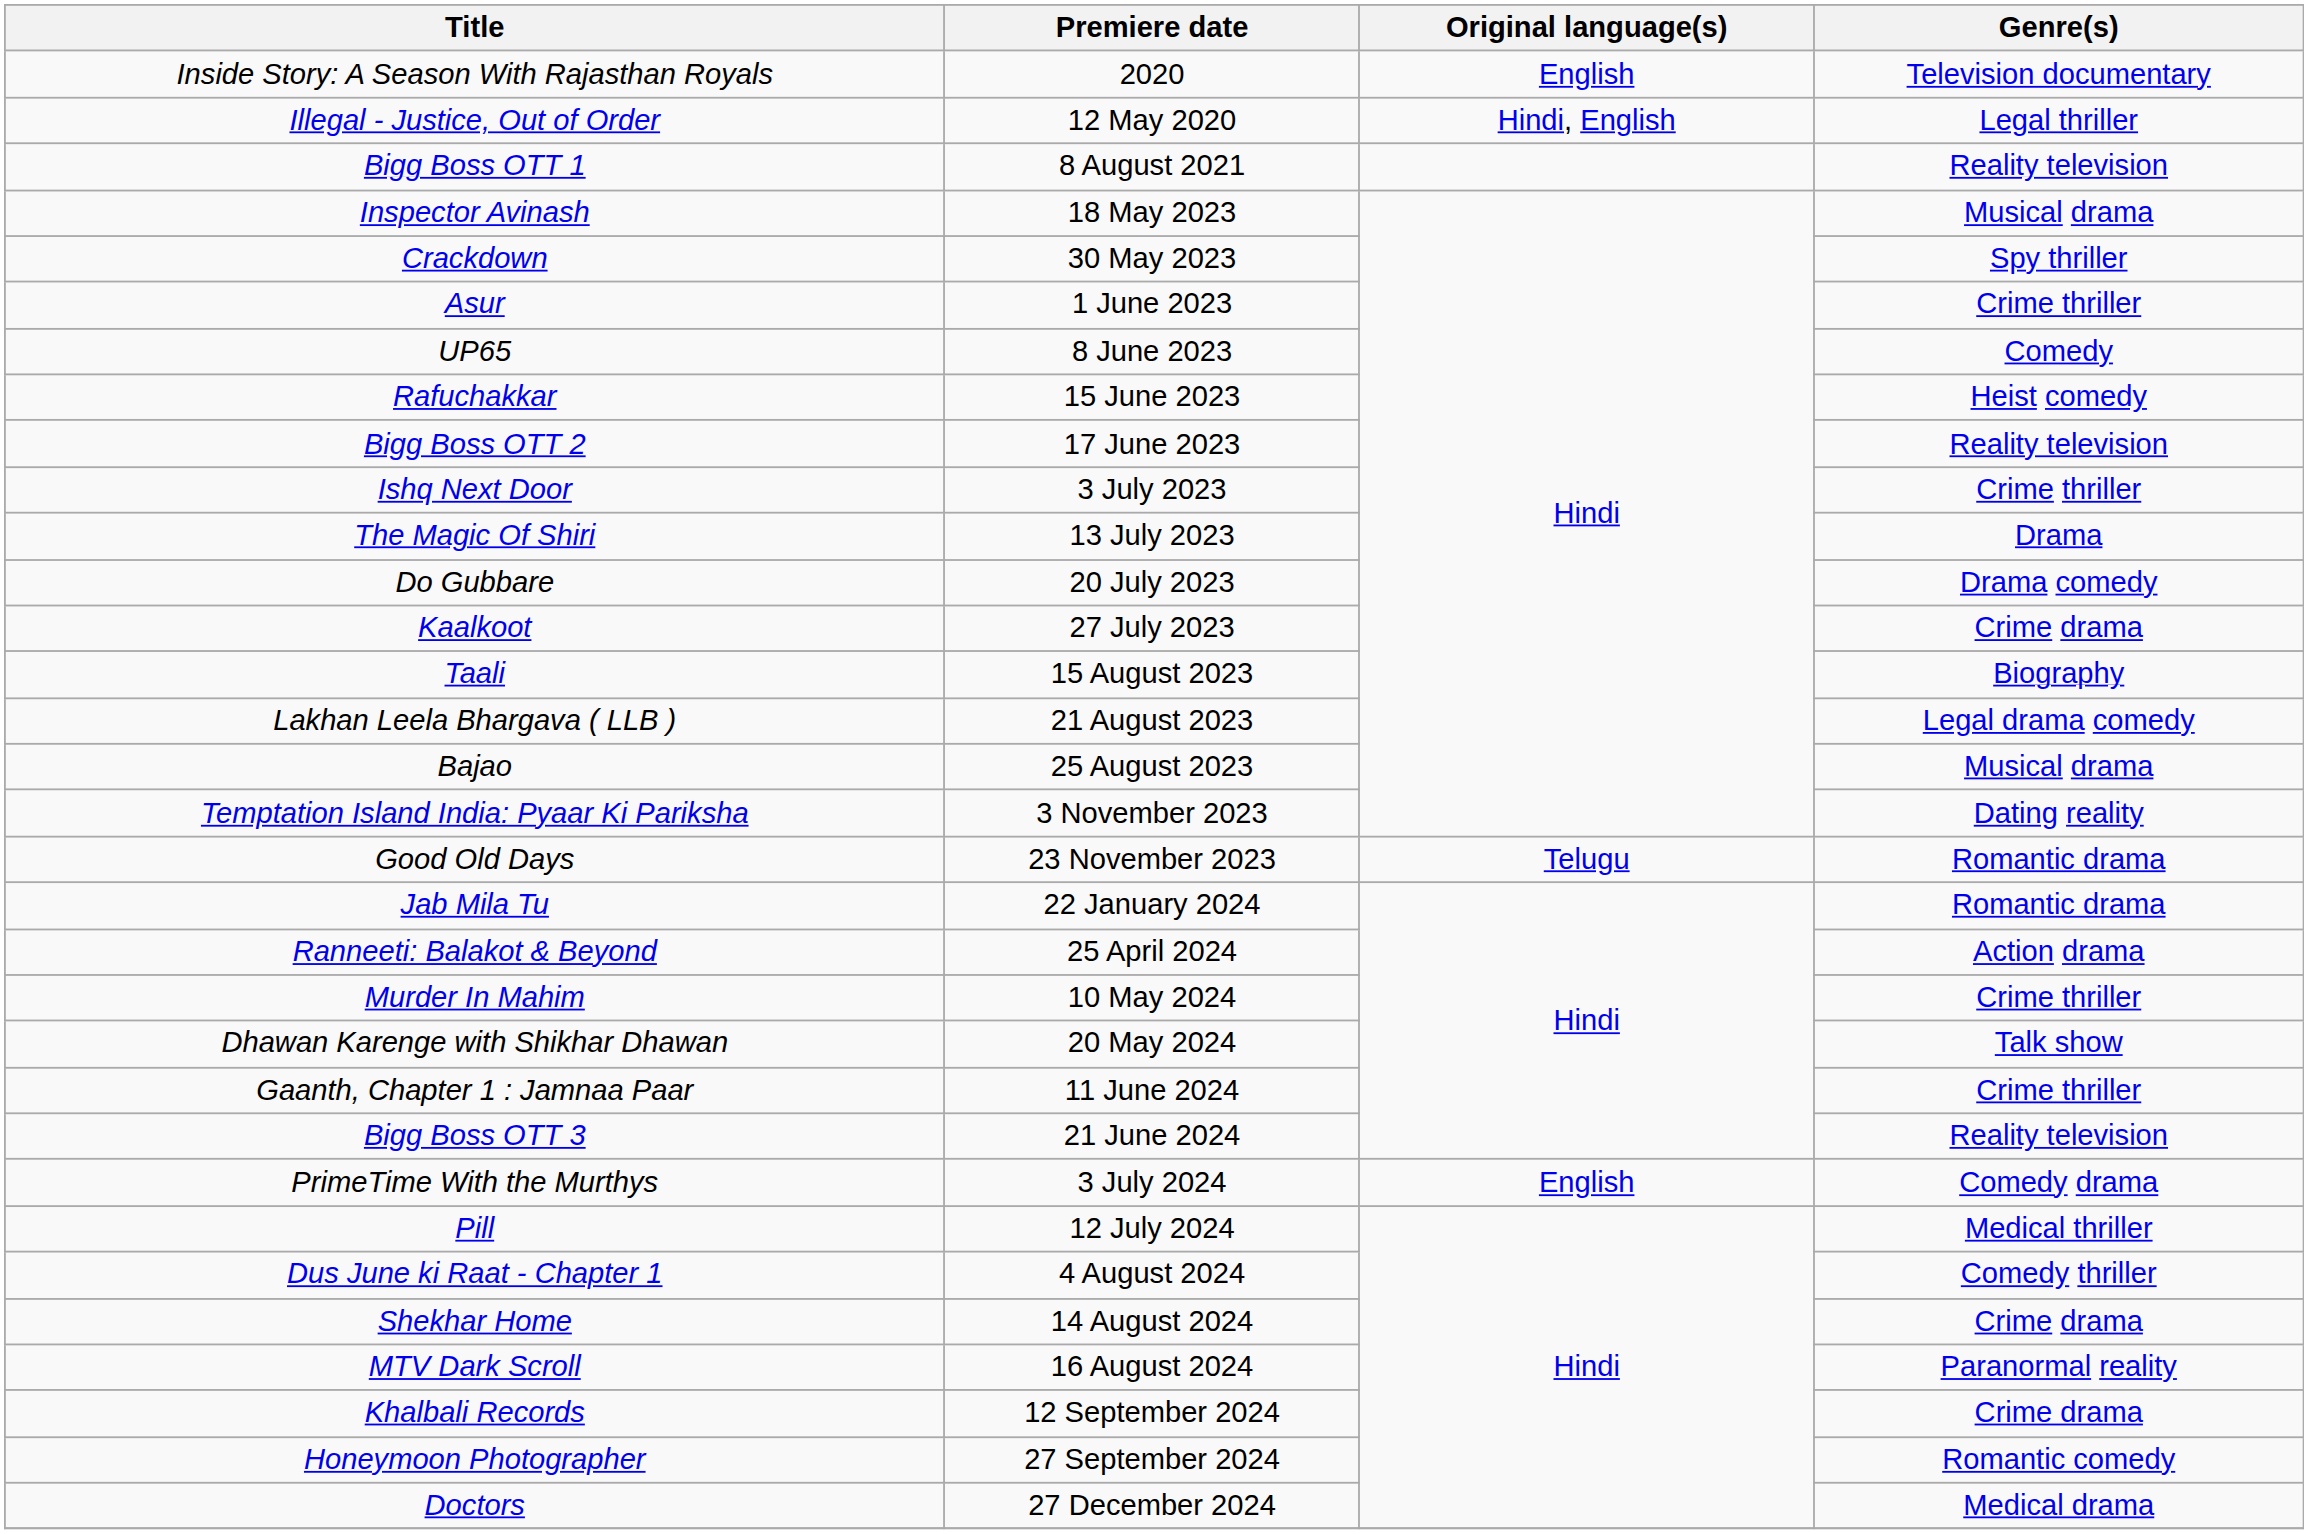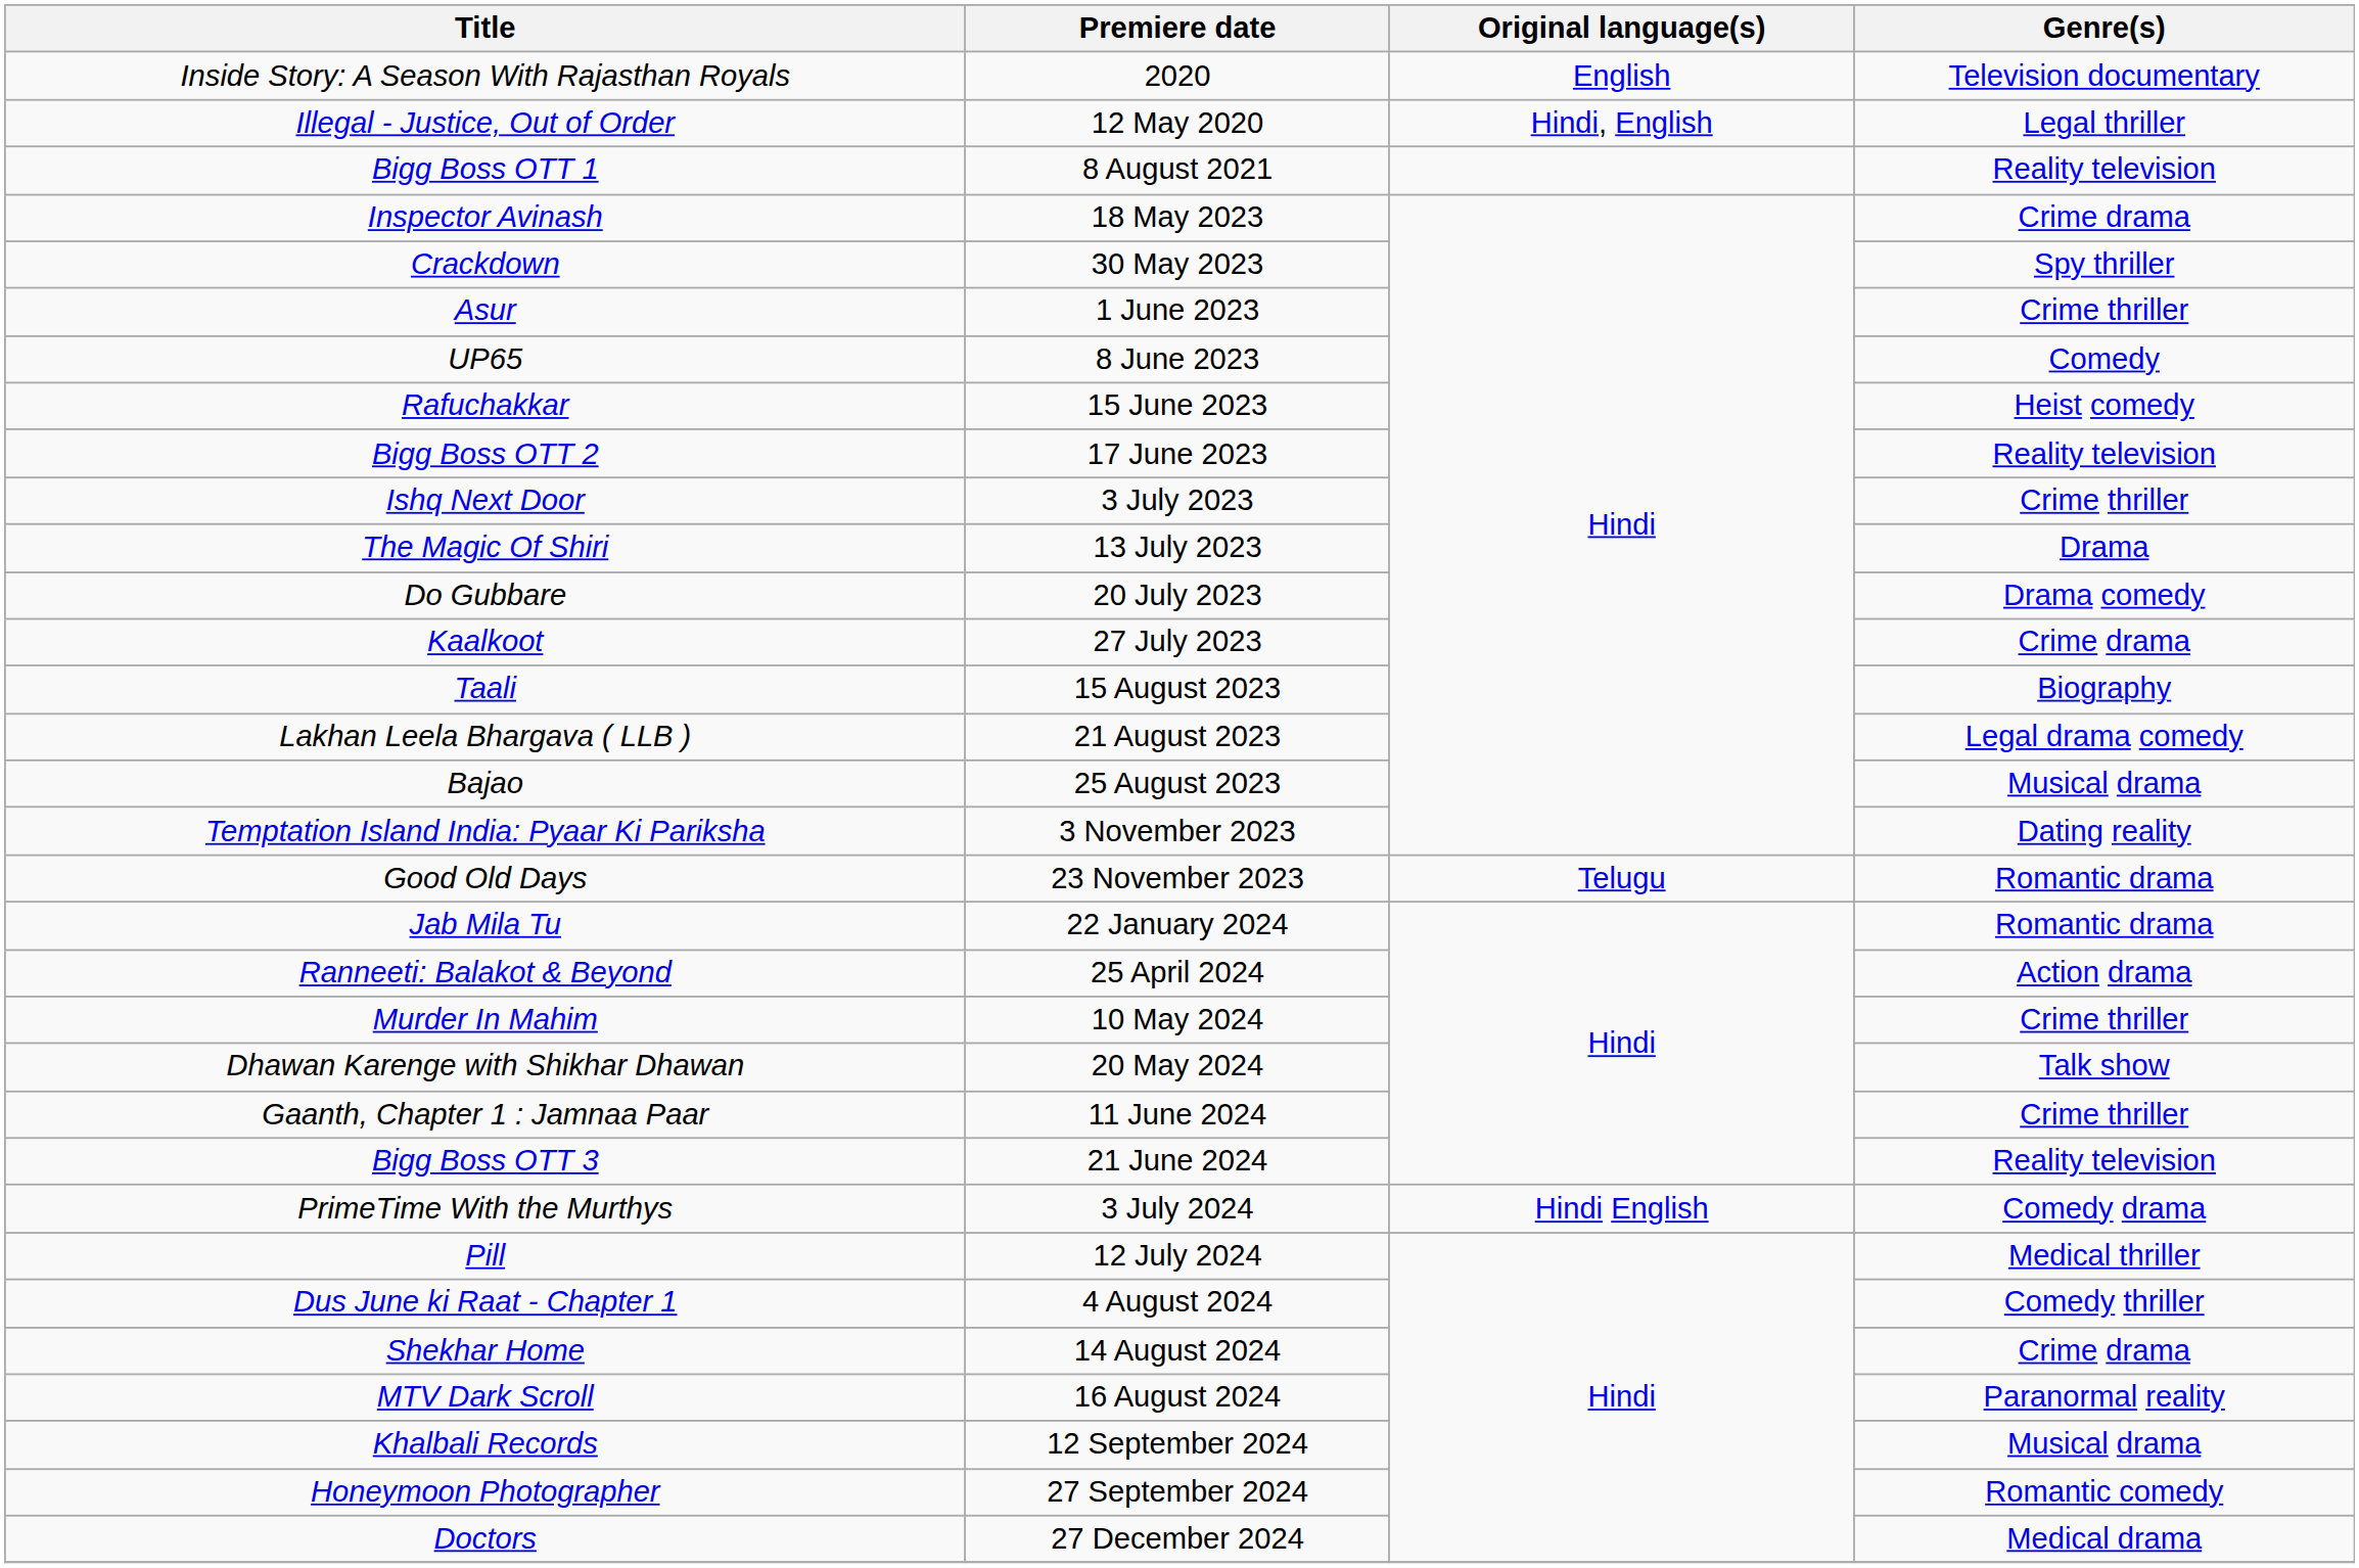Inspector Avinash | Genre(s): Musical drama -> Crime drama
PrimeTime With the Murthys | Original language(s): English -> Hindi English
Khalbali Records | Genre(s): Crime drama -> Musical drama
